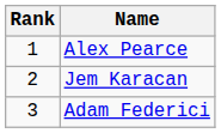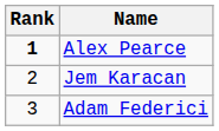Alex Pearce | Rank: normal -> bold
